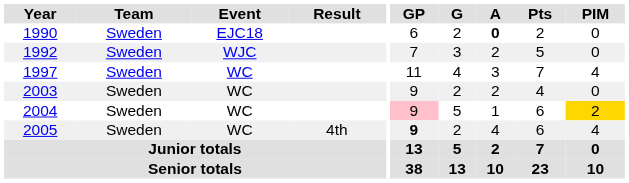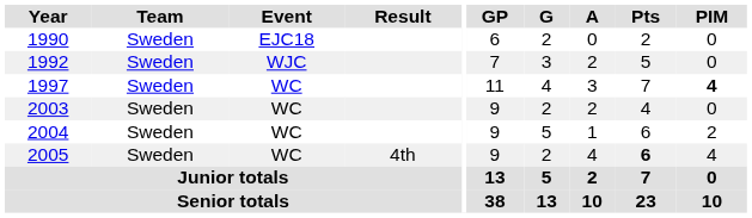1990 | A: bold -> normal
1997 | PIM: normal -> bold
2004 | GP: pink background -> no background
2004 | PIM: gold background -> no background
2005 | GP: bold -> normal
2005 | Pts: normal -> bold
